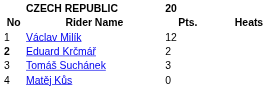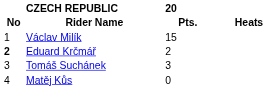Václav Milík | 20 / Pts.: 12 -> 15
